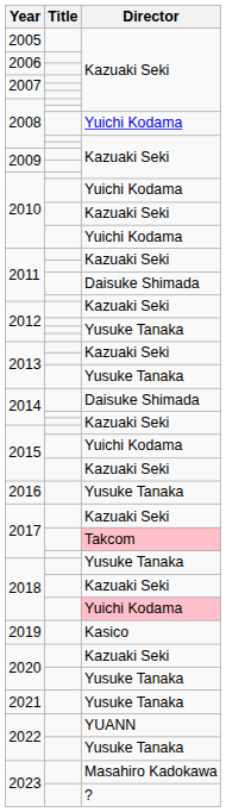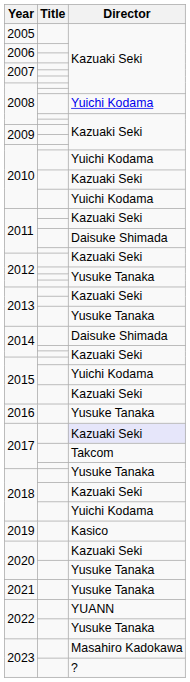2017 / Kazuaki Seki | Director: no background -> lavender background
2017 / Takcom | Director: pink background -> no background
2018 / Yuichi Kodama | Director: pink background -> no background
